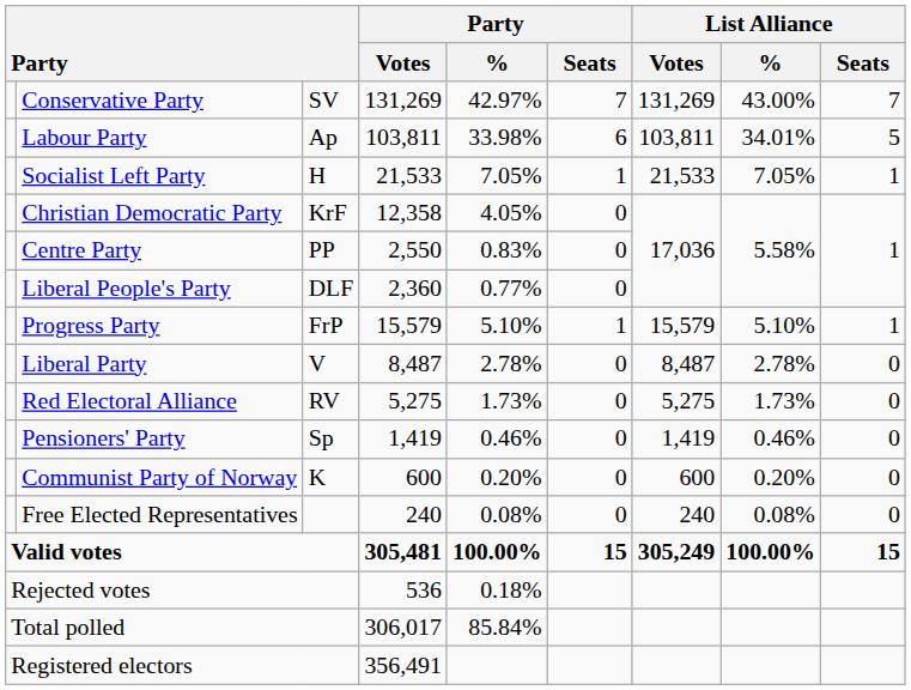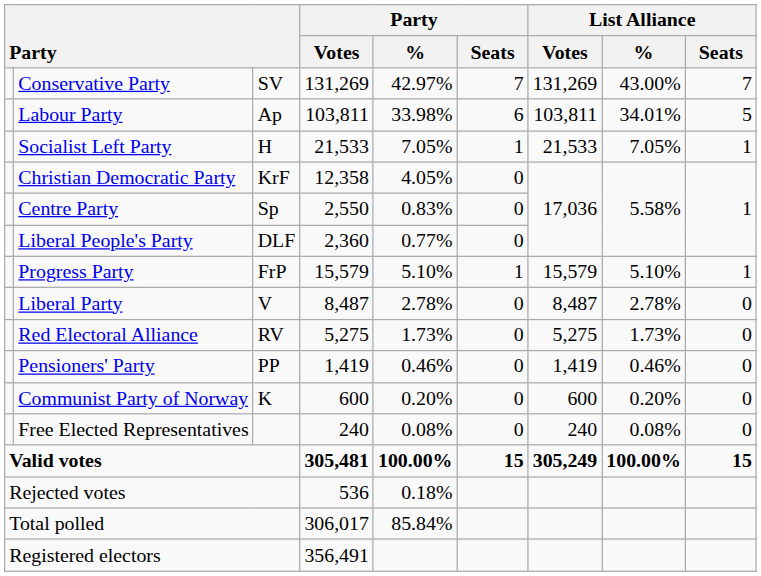Centre Party | column 3: PP -> Sp
Pensioners' Party | column 3: Sp -> PP
